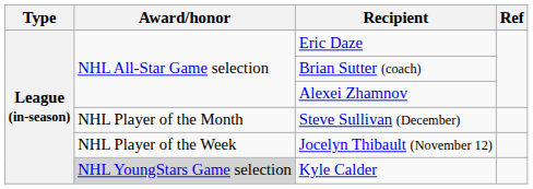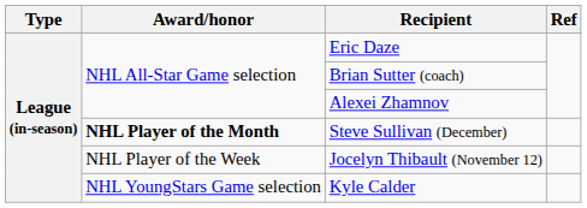Steve Sullivan (December) | Award/honor: normal -> bold
Kyle Calder | Award/honor: lightgrey background -> no background
